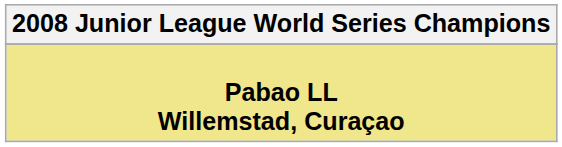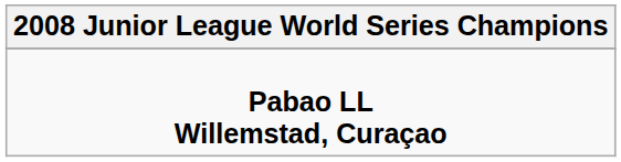row 2 | column 1: khaki background -> no background
